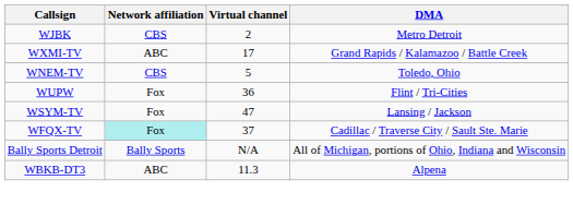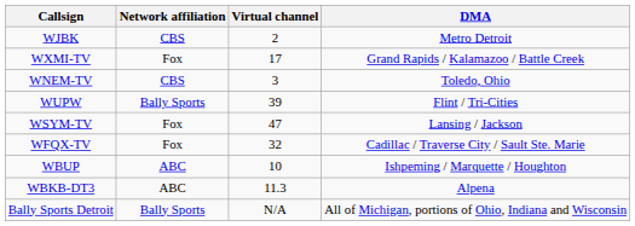WXMI-TV | Network affiliation: ABC -> Fox
WNEM-TV | Virtual channel: 5 -> 3
WUPW | Network affiliation: Fox -> Bally Sports
WUPW | Virtual channel: 36 -> 39
WFQX-TV | Network affiliation: paleturquoise background -> no background
WFQX-TV | Virtual channel: 37 -> 32
+ row: WBUP | ABC | 10 | Ishpeming / Marquette / Houghton
rows swapped: WBKB-DT3 <-> Bally Sports Detroit
